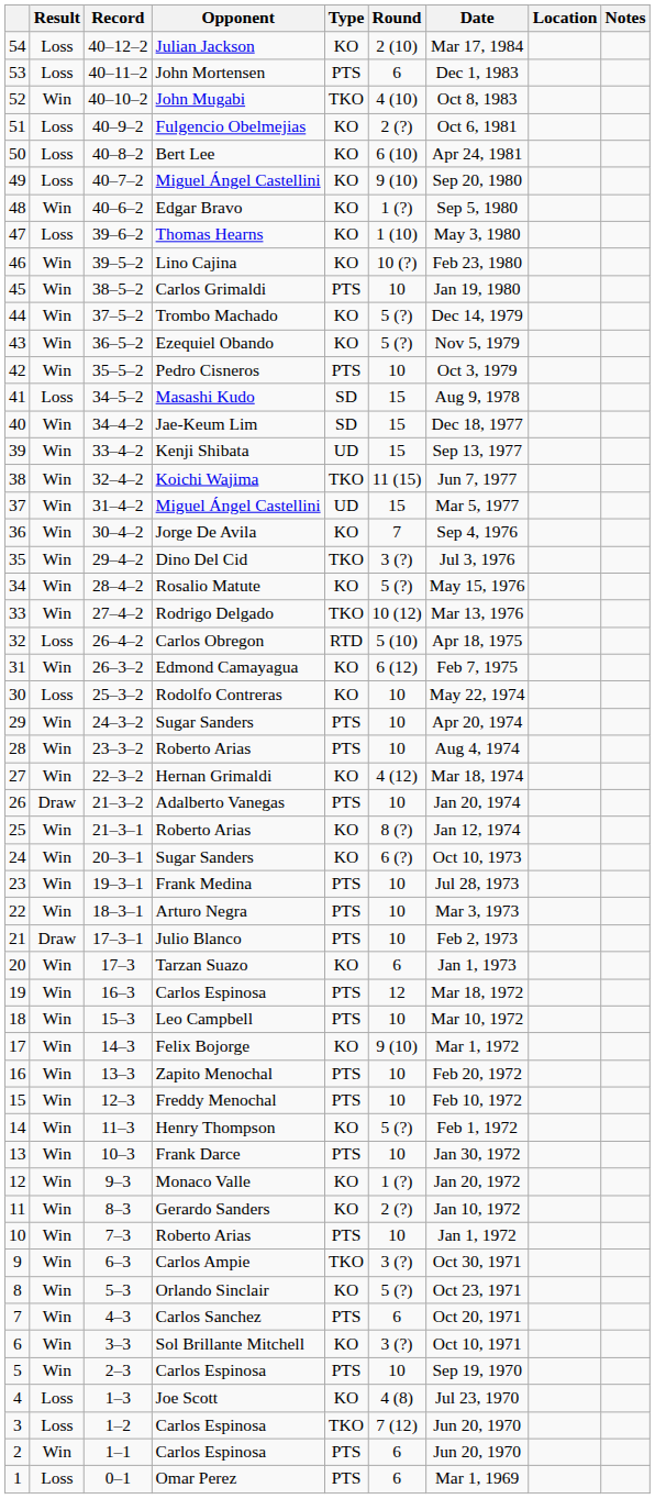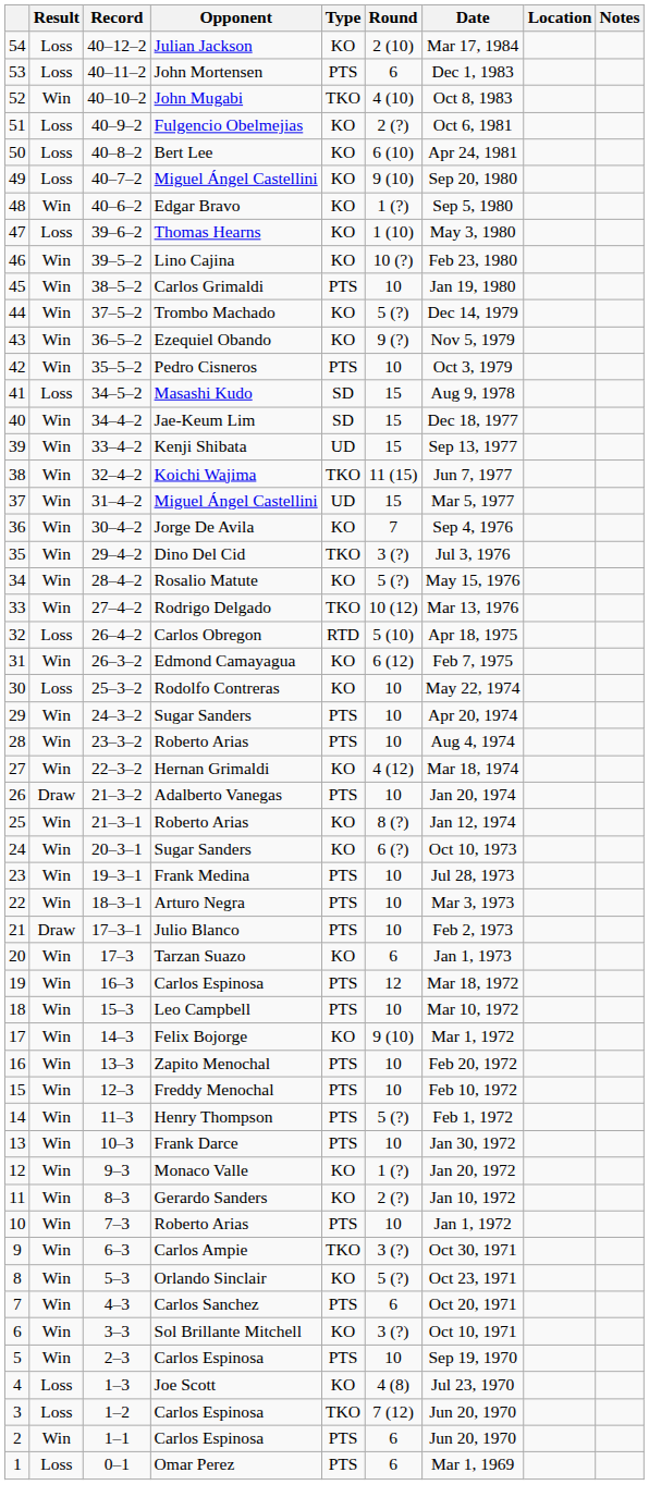43 | Round: 5 (?) -> 9 (?)
14 | Type: KO -> PTS
